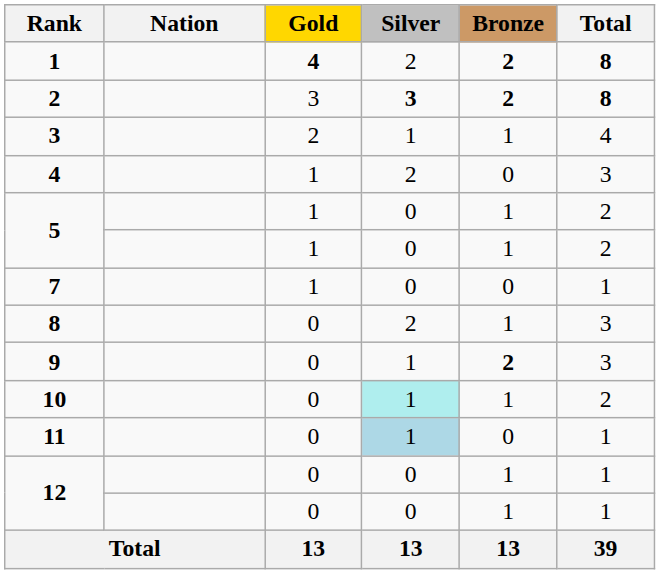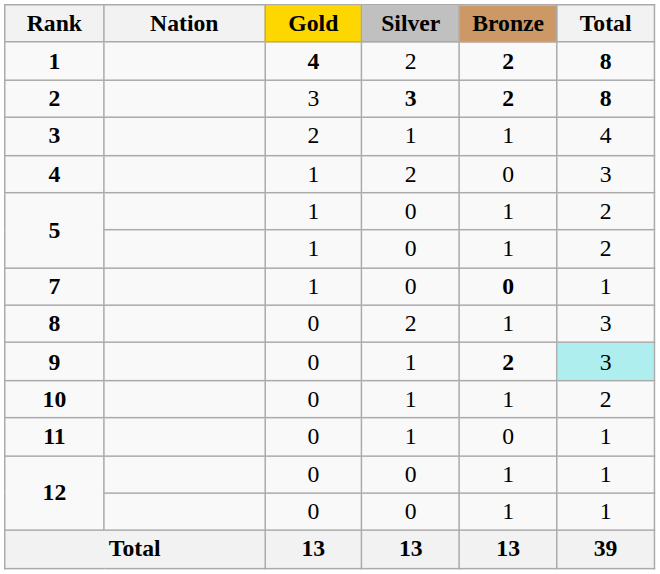7 | Bronze: normal -> bold
9 | Total: no background -> paleturquoise background
10 | Silver: paleturquoise background -> no background
11 | Silver: lightblue background -> no background
